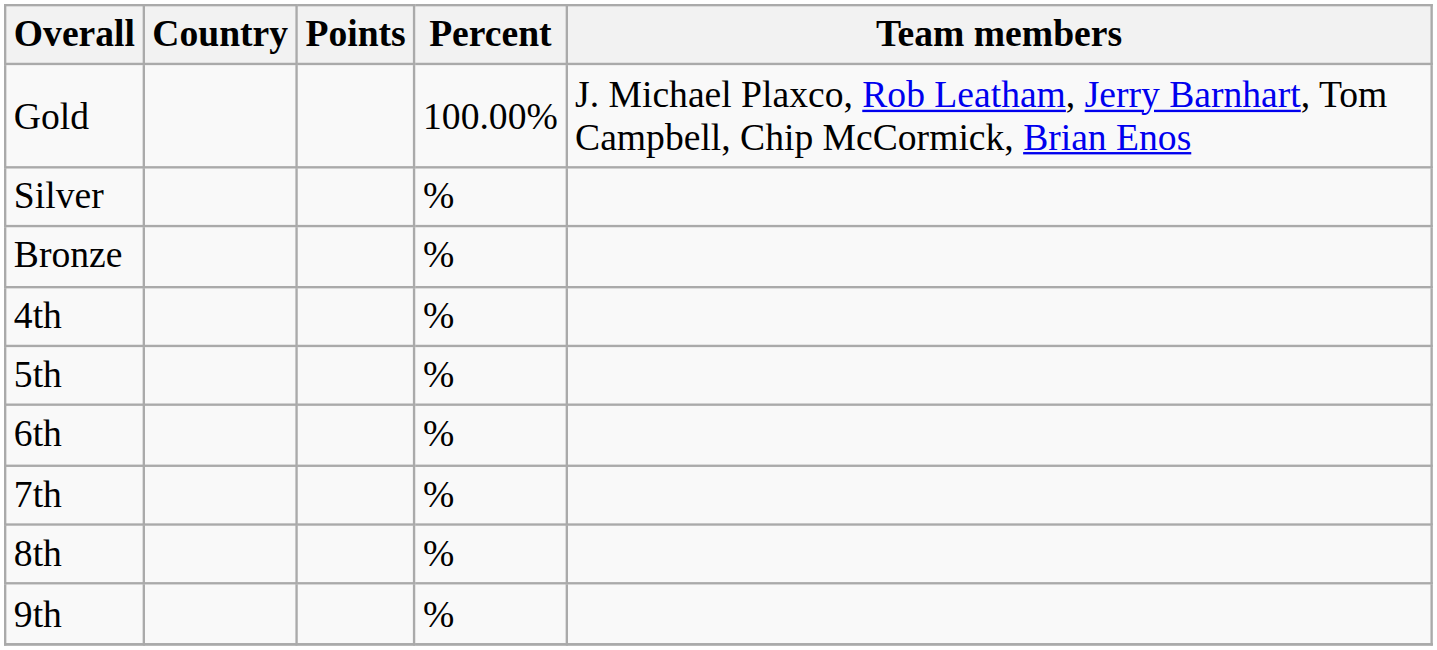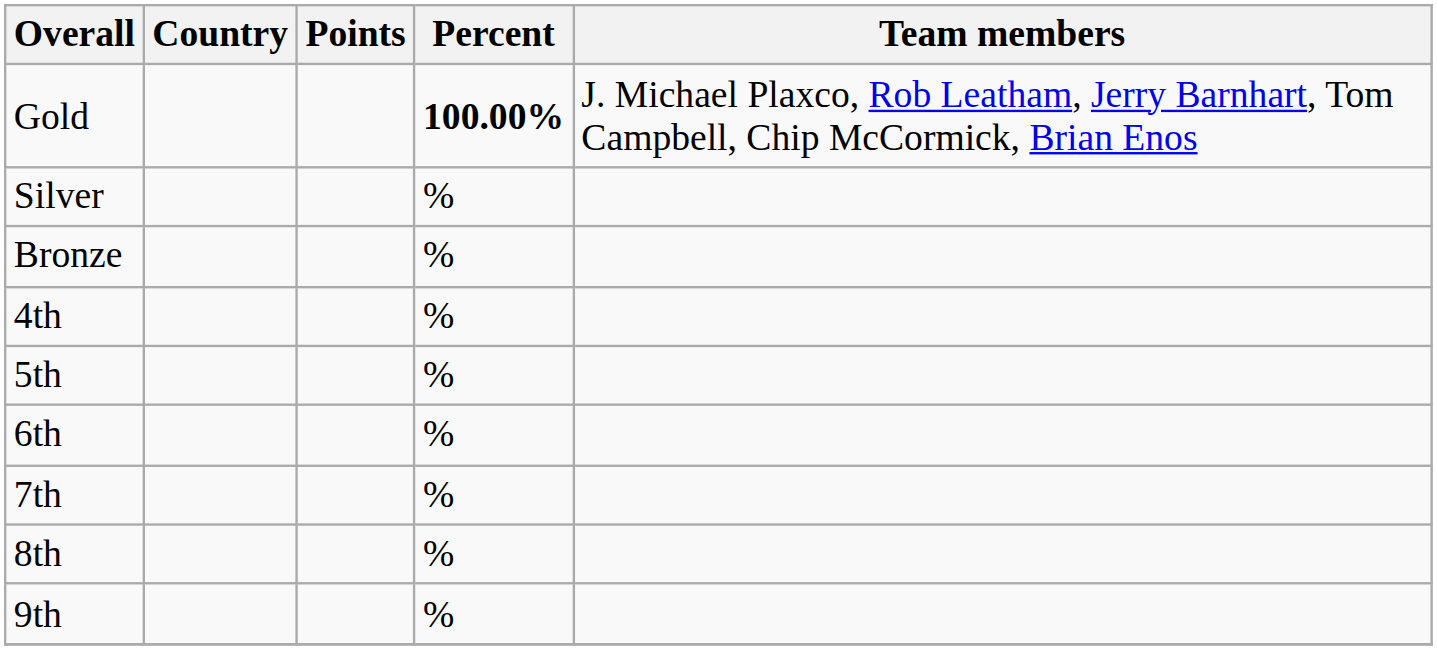Gold | Percent: normal -> bold
